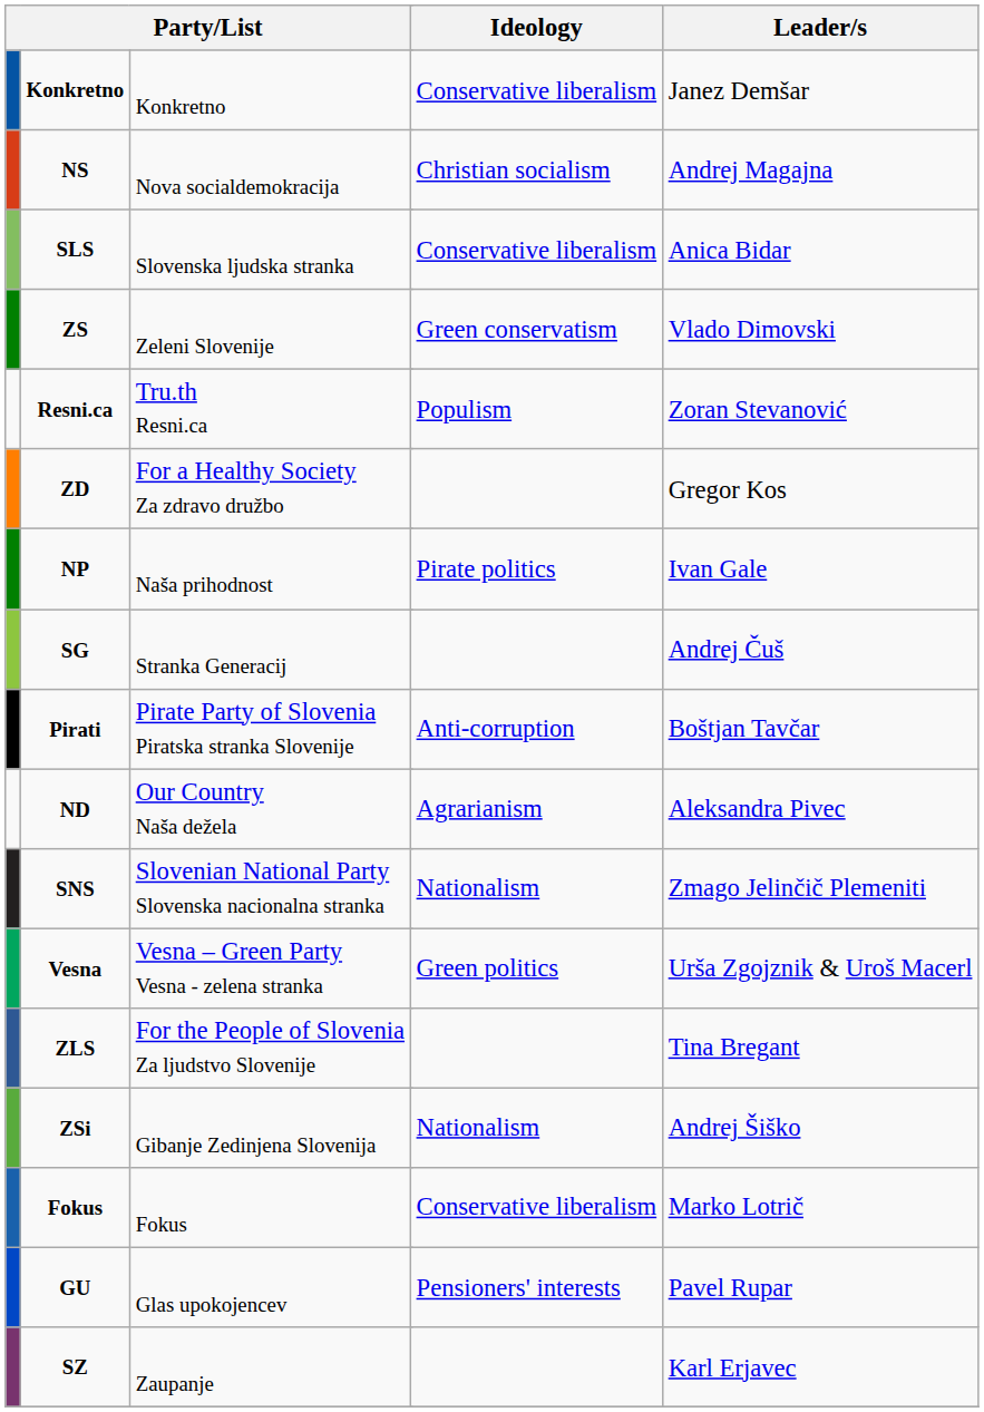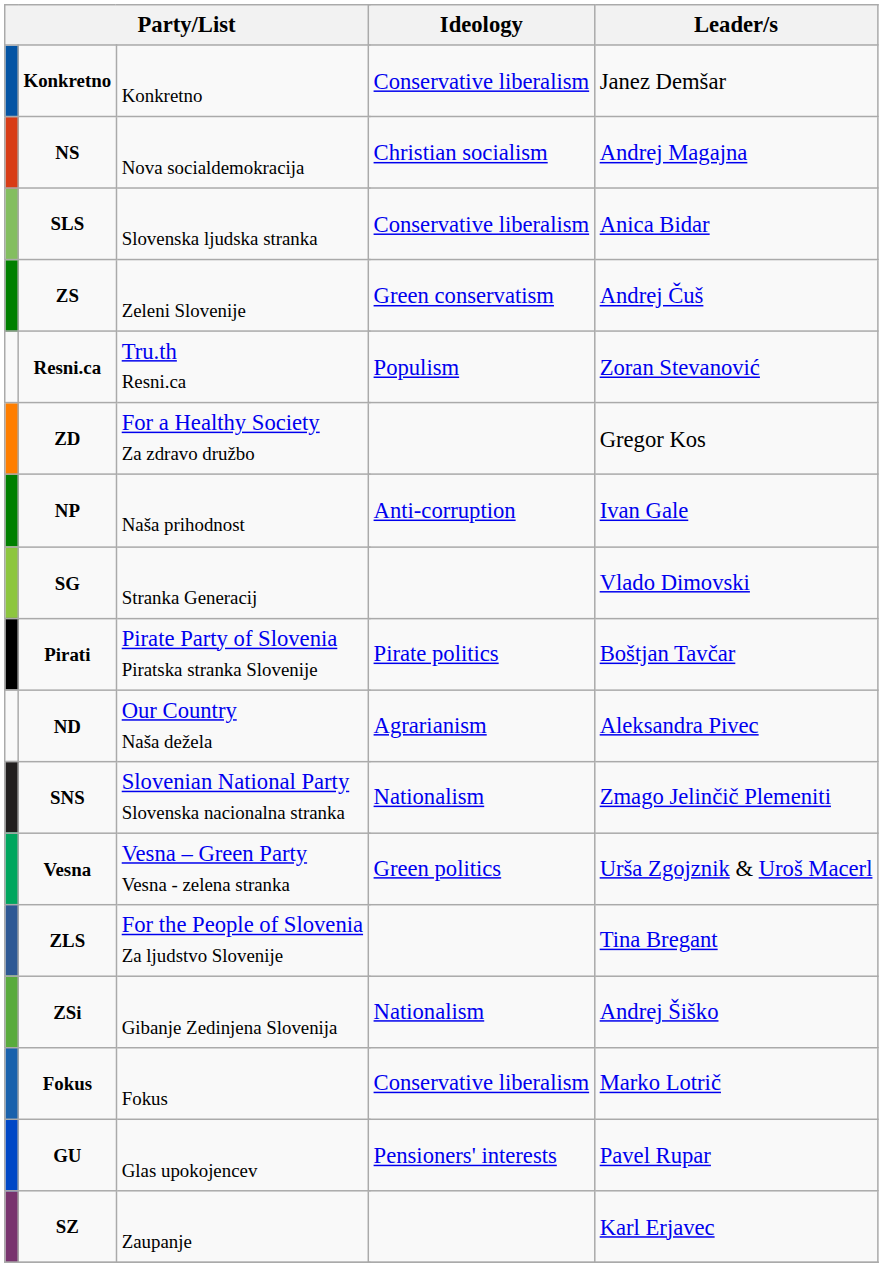ZS | Leader/s: Vlado Dimovski -> Andrej Čuš
NP | Ideology: Pirate politics -> Anti-corruption
SG | Leader/s: Andrej Čuš -> Vlado Dimovski
Pirati | Ideology: Anti-corruption -> Pirate politics
